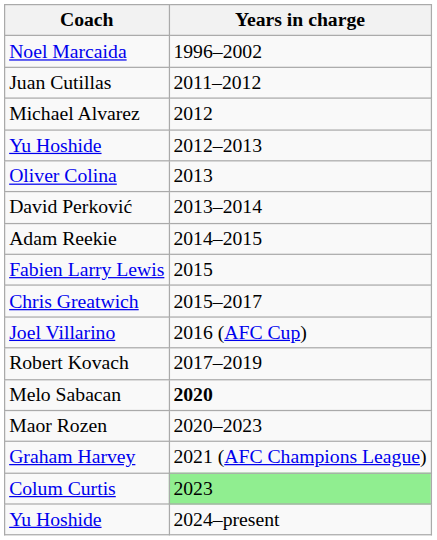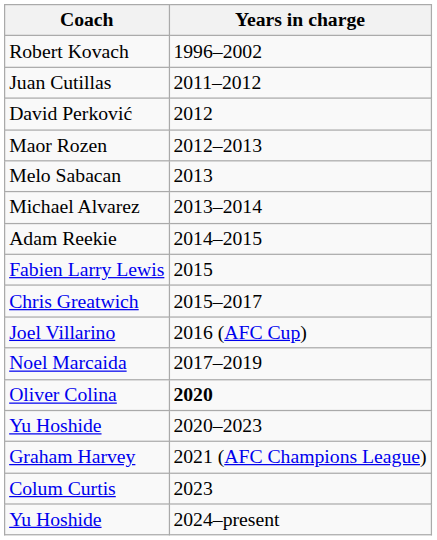row 2 | Coach: Noel Marcaida -> Robert Kovach
row 4 | Coach: Michael Alvarez -> David Perković
row 5 | Coach: Yu Hoshide -> Maor Rozen
row 6 | Coach: Oliver Colina -> Melo Sabacan
row 7 | Coach: David Perković -> Michael Alvarez
row 12 | Coach: Robert Kovach -> Noel Marcaida
row 13 | Coach: Melo Sabacan -> Oliver Colina
row 14 | Coach: Maor Rozen -> Yu Hoshide
row 16 | Years in charge: lightgreen background -> no background
